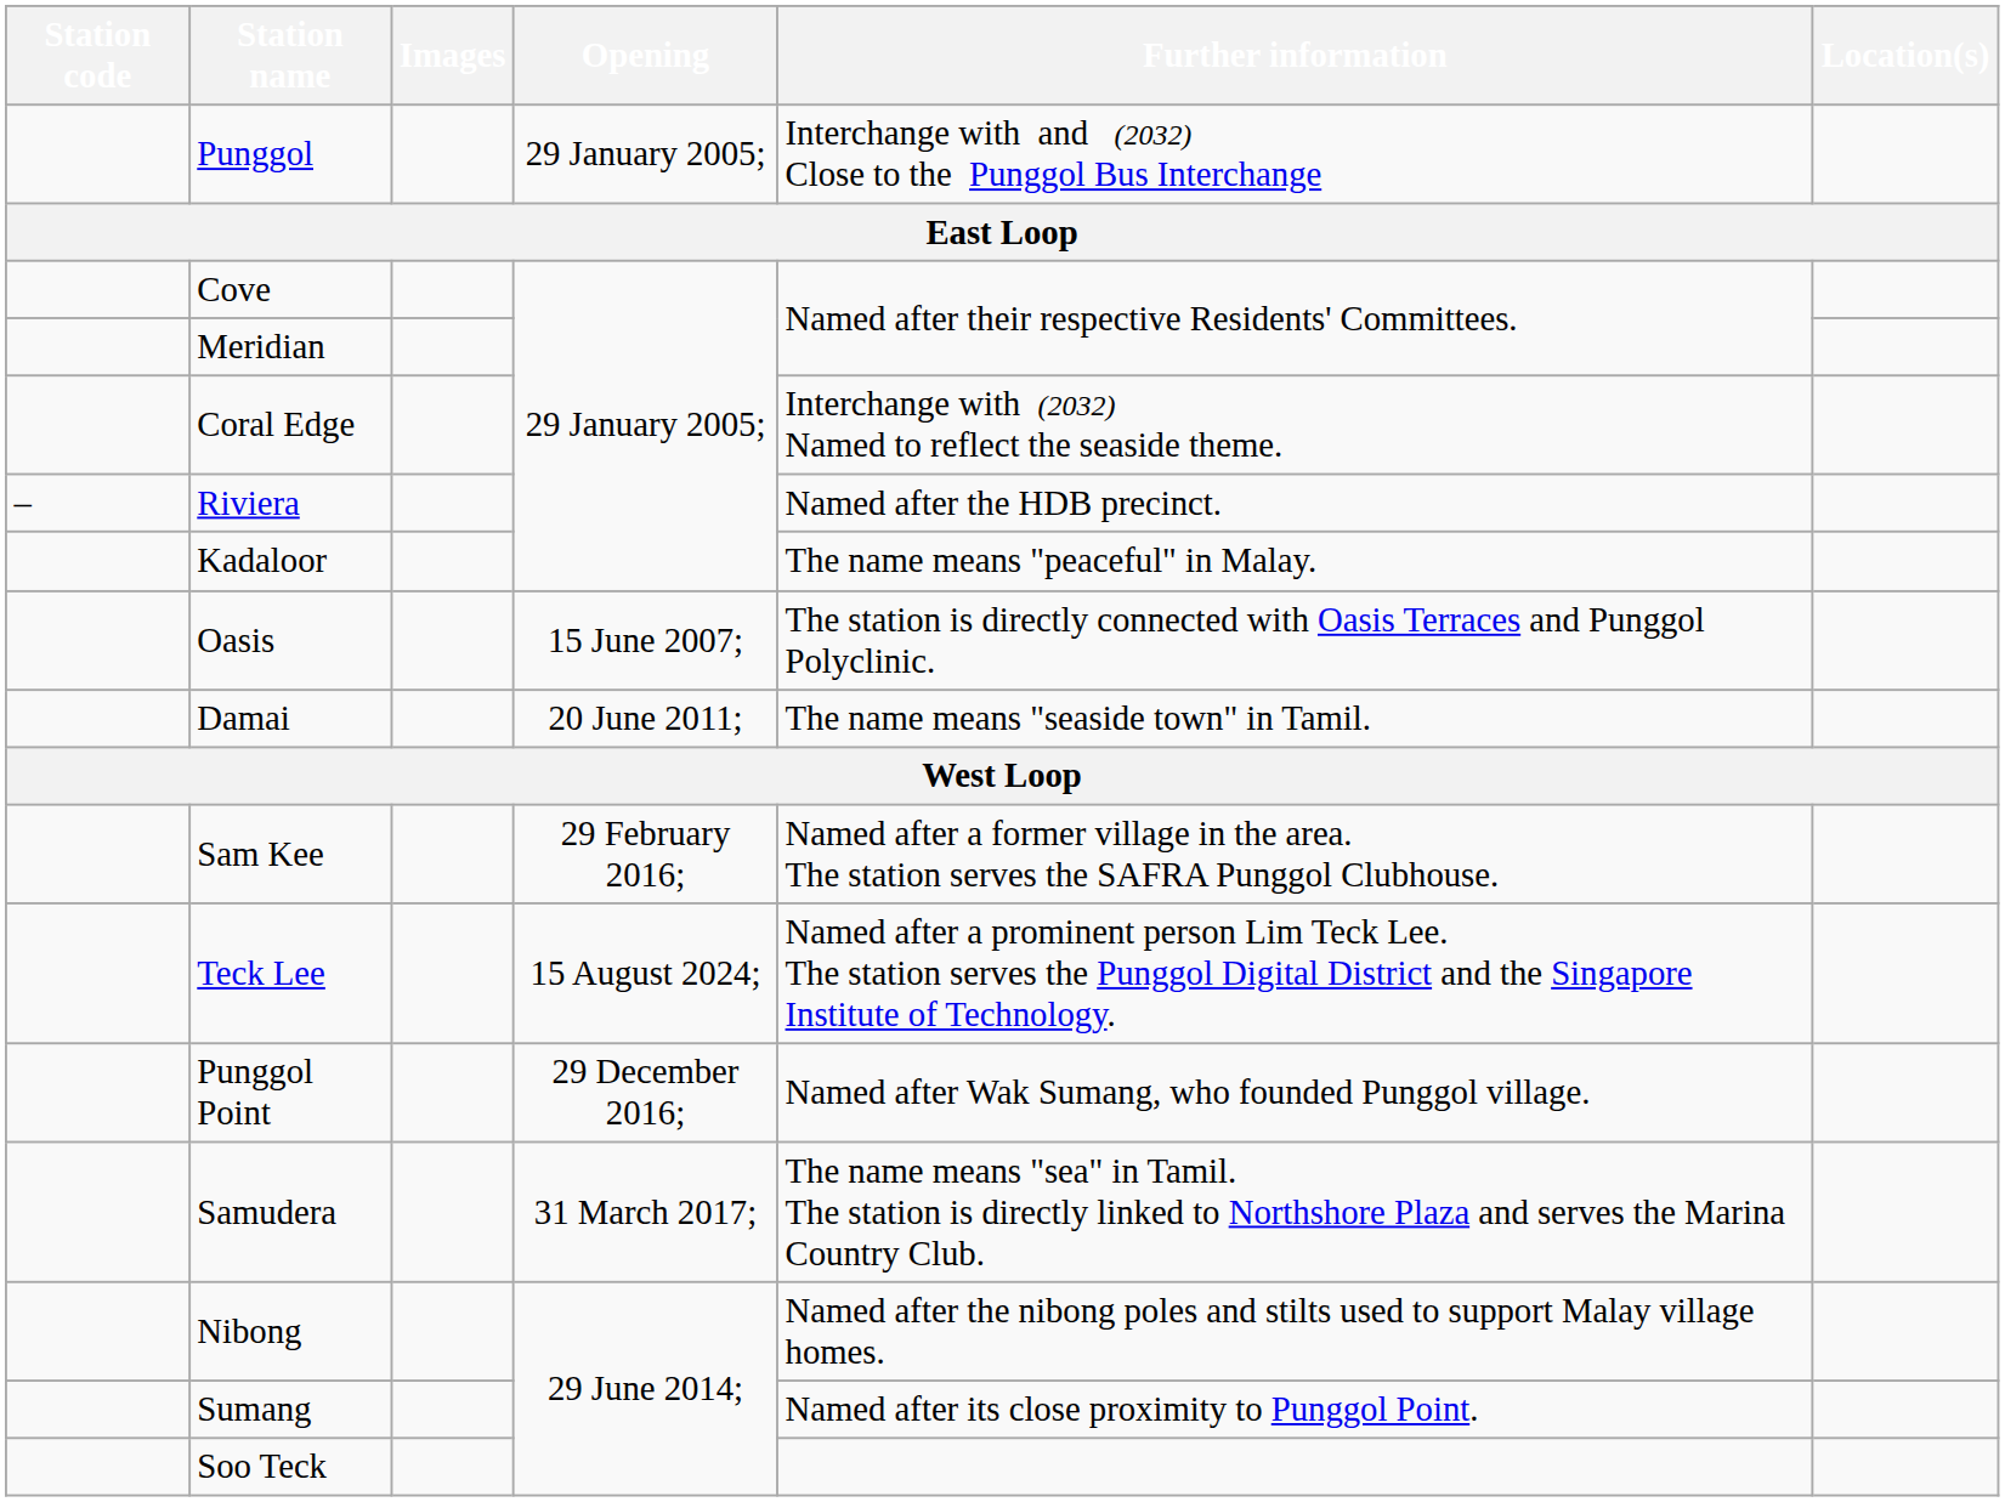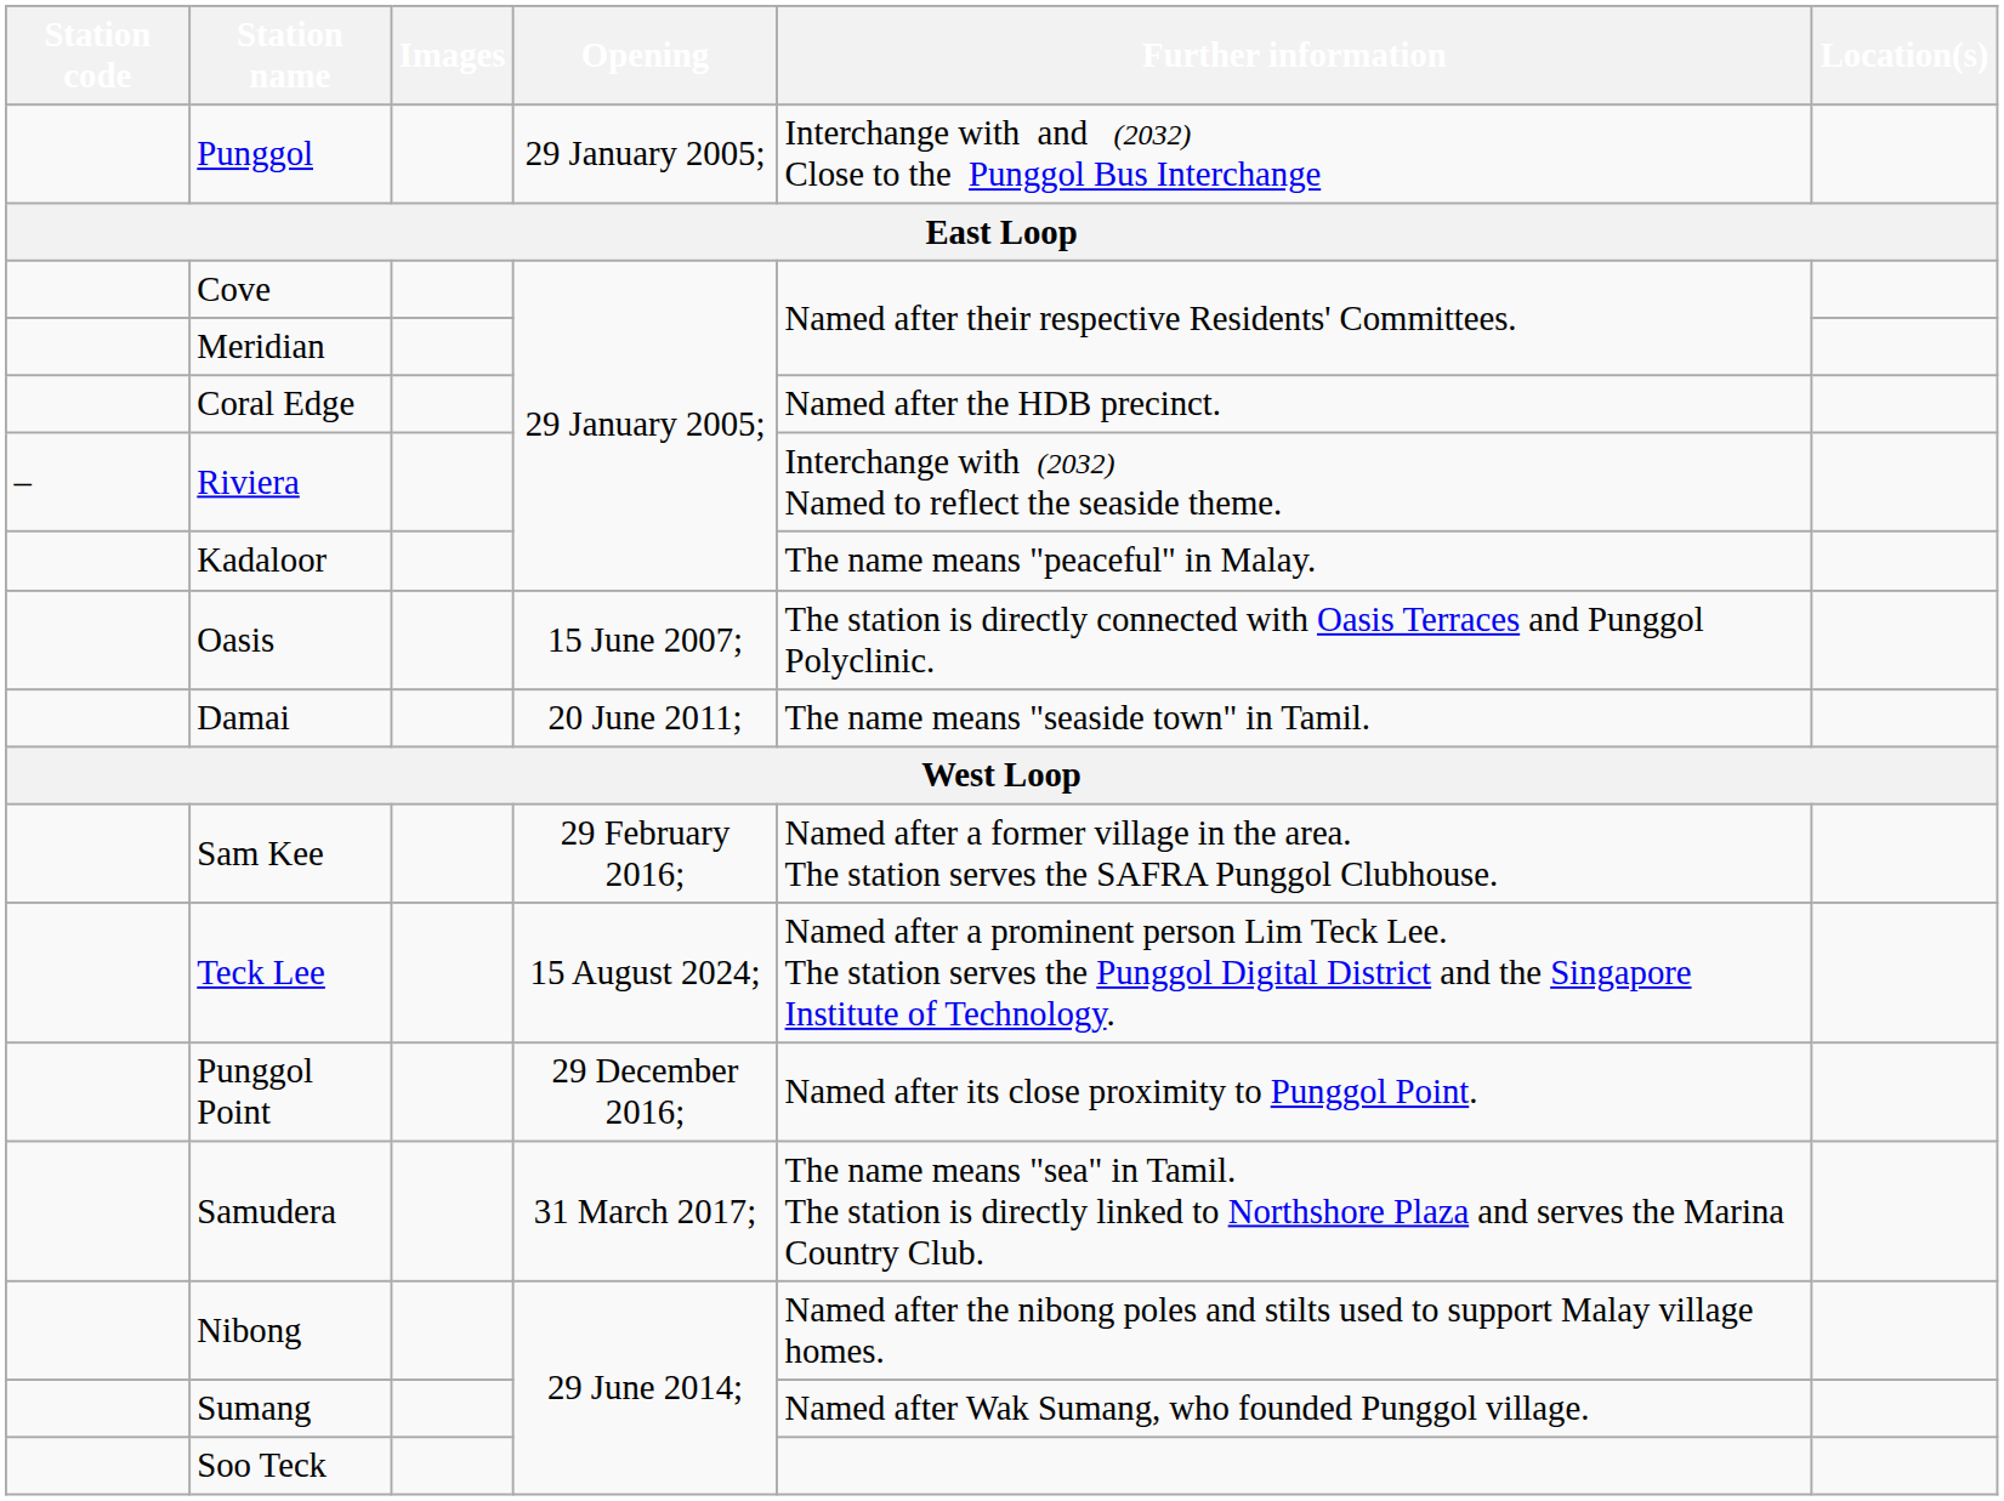Coral Edge | Further information: Interchange with (2032) Named to reflect the seaside theme. -> Named after the HDB precinct.
Riviera | Further information: Named after the HDB precinct. -> Interchange with (2032) Named to reflect the seaside theme.
Punggol Point | Further information: Named after Wak Sumang, who founded Punggol village. -> Named after its close proximity to Punggol Point.
Sumang | Further information: Named after its close proximity to Punggol Point. -> Named after Wak Sumang, who founded Punggol village.
